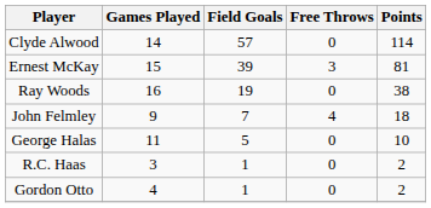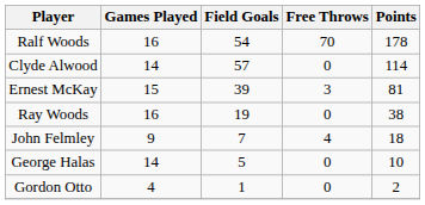+ row: Ralf Woods | 16 | 54 | 70 | 178
George Halas | Games Played: 11 -> 14
- row: R.C. Haas | 3 | 1 | 0 | 2
